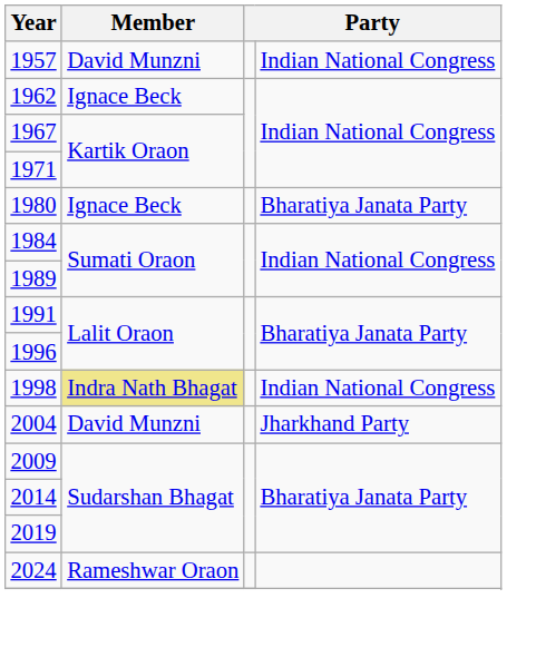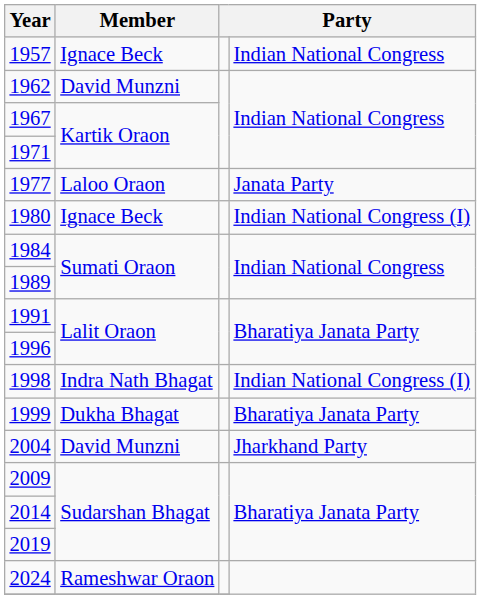1957 | Member: David Munzni -> Ignace Beck
1962 | Member: Ignace Beck -> David Munzni
+ row: 1977 | Laloo Oraon | Janata Party
1980 | column 4: Bharatiya Janata Party -> Indian National Congress (I)
1998 | Member: khaki background -> no background
1998 | column 4: Indian National Congress -> Indian National Congress (I)
+ row: 1999 | Dukha Bhagat | Bharatiya Janata Party
